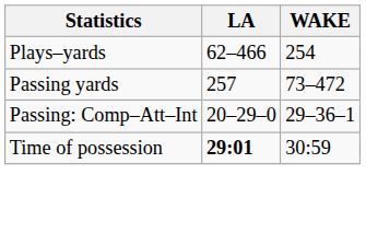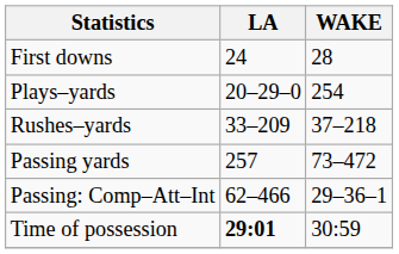+ row: First downs | 24 | 28
Plays–yards | LA: 62–466 -> 20–29–0
+ row: Rushes–yards | 33–209 | 37–218
Passing: Comp–Att–Int | LA: 20–29–0 -> 62–466
